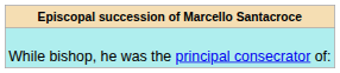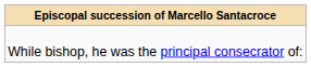row 2 | column 1: paleturquoise background -> no background
